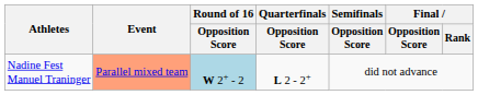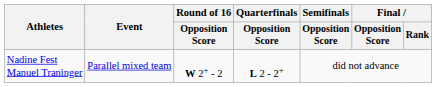Nadine Fest Manuel Traninger | Event: lightsalmon background -> no background
Nadine Fest Manuel Traninger | Round of 16 / Opposition Score: lightblue background -> no background
